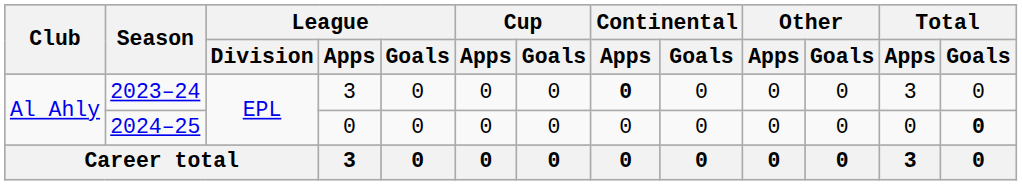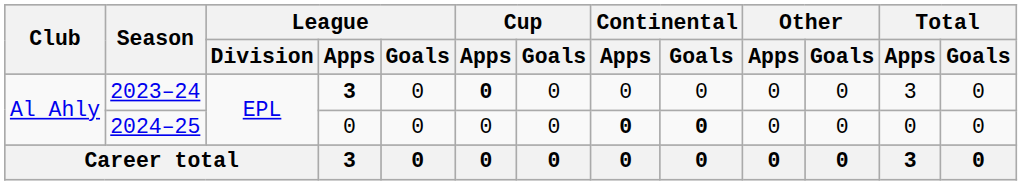2023–24 | League / Apps: normal -> bold
2023–24 | Cup / Apps: normal -> bold
2023–24 | Continental / Apps: bold -> normal
2024–25 | Continental / Apps: normal -> bold
2024–25 | Continental / Goals: normal -> bold
2024–25 | Total / Goals: bold -> normal
